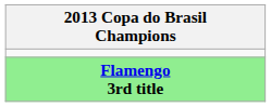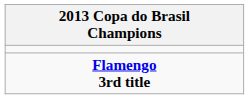row 3 | column 1: lightgreen background -> no background
